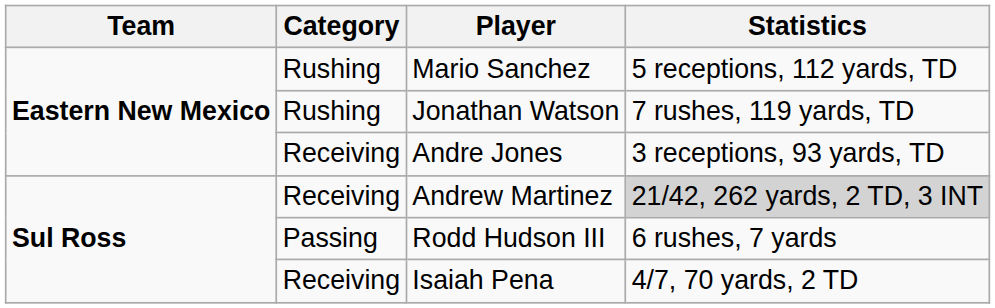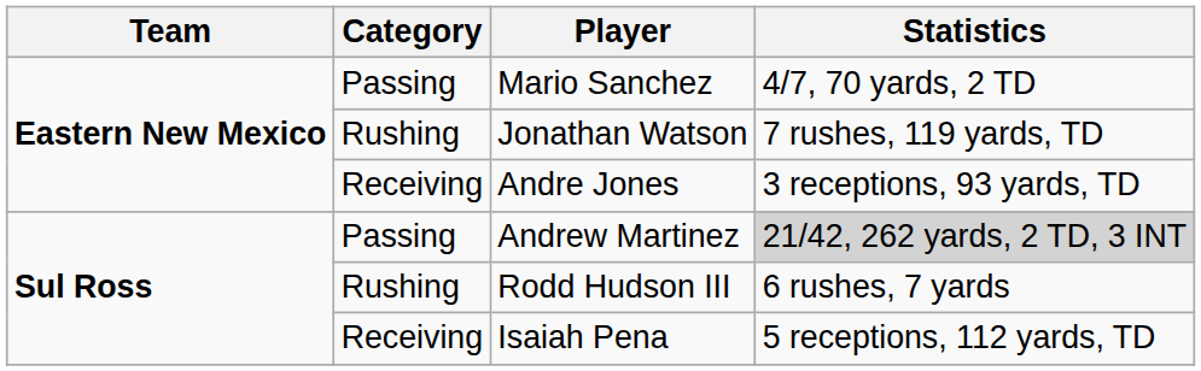Mario Sanchez | Category: Rushing -> Passing
Mario Sanchez | Statistics: 5 receptions, 112 yards, TD -> 4/7, 70 yards, 2 TD
Andrew Martinez | Category: Receiving -> Passing
Rodd Hudson III | Category: Passing -> Rushing
Isaiah Pena | Statistics: 4/7, 70 yards, 2 TD -> 5 receptions, 112 yards, TD
